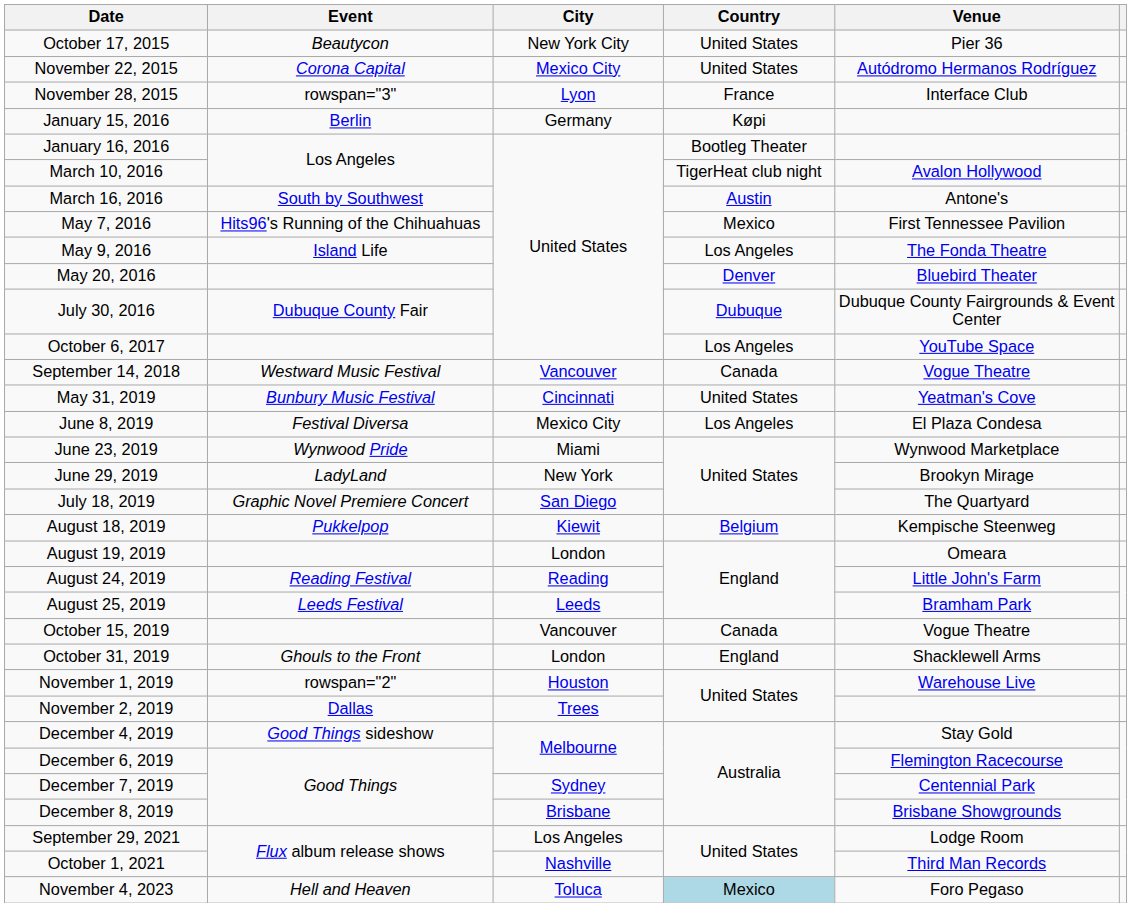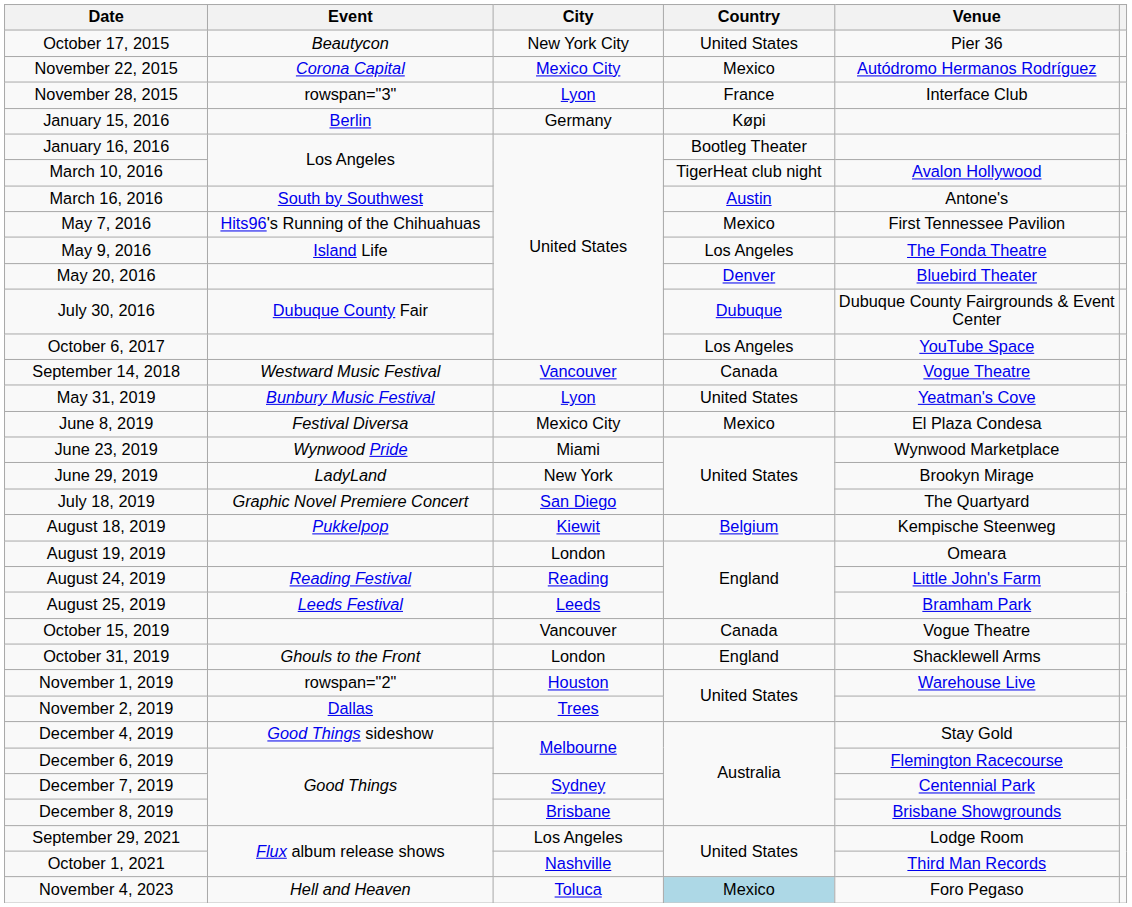November 22, 2015 | Country: United States -> Mexico
May 31, 2019 | City: Cincinnati -> Lyon
June 8, 2019 | Country: Los Angeles -> Mexico
